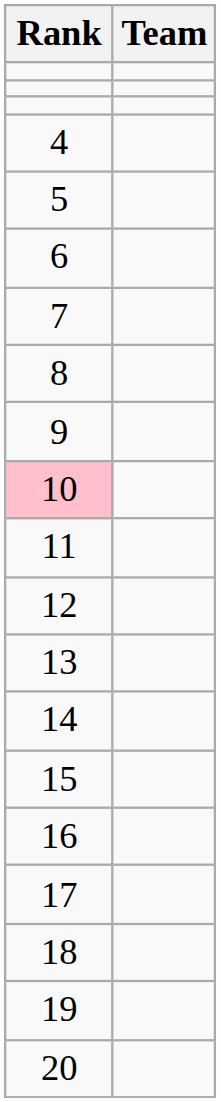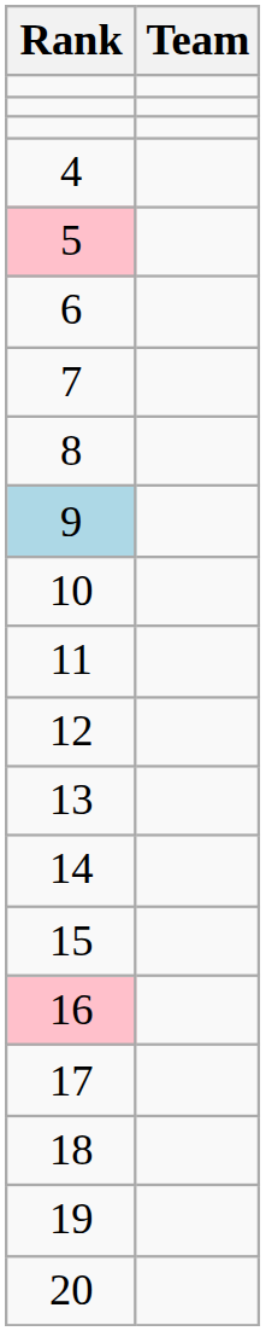row 6 | Rank: no background -> pink background
row 10 | Rank: no background -> lightblue background
row 11 | Rank: pink background -> no background
row 17 | Rank: no background -> pink background
